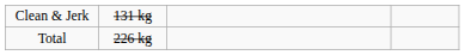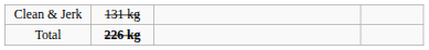row 2 | column 2: normal -> bold
